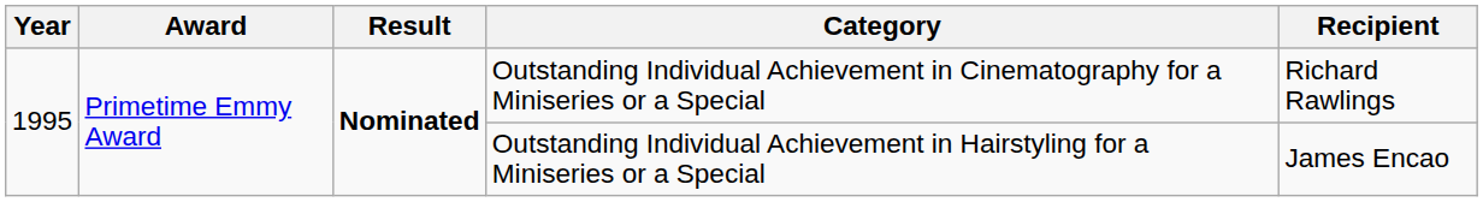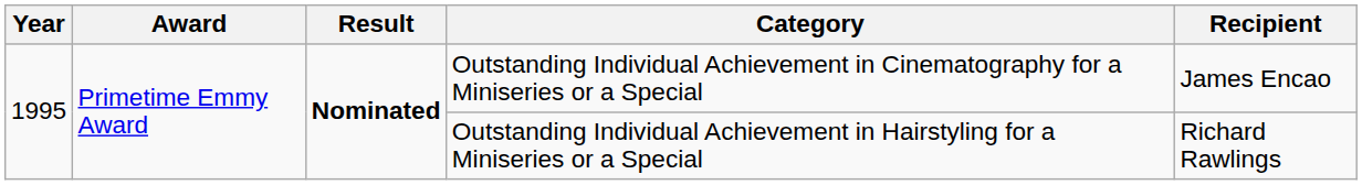row 2 | Recipient: Richard Rawlings -> James Encao
row 3 | Recipient: James Encao -> Richard Rawlings
